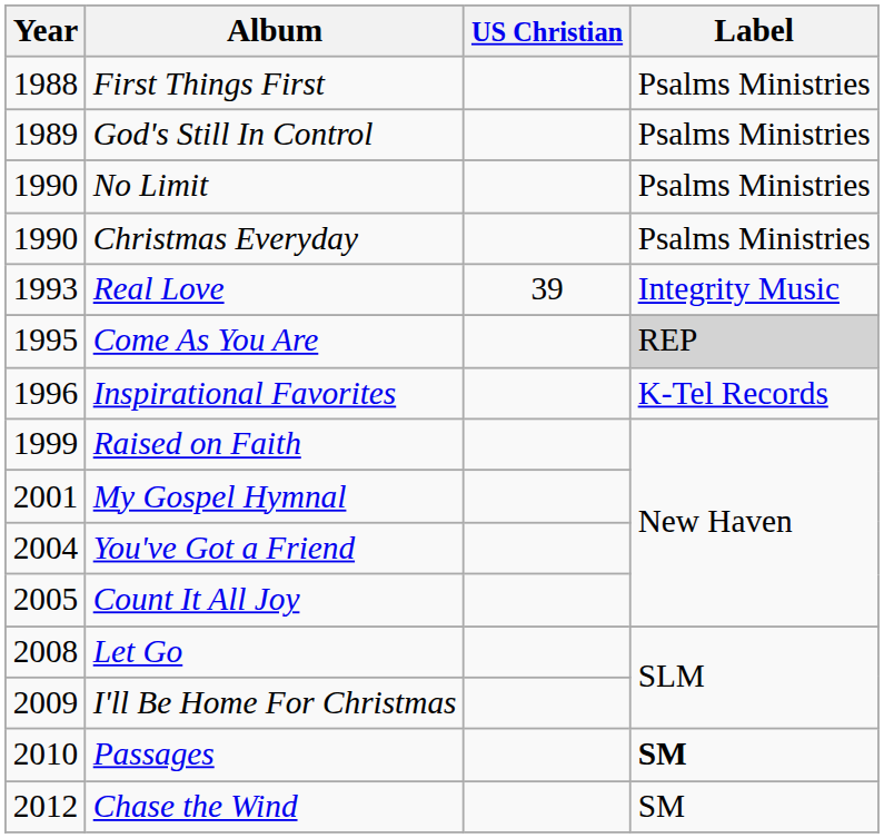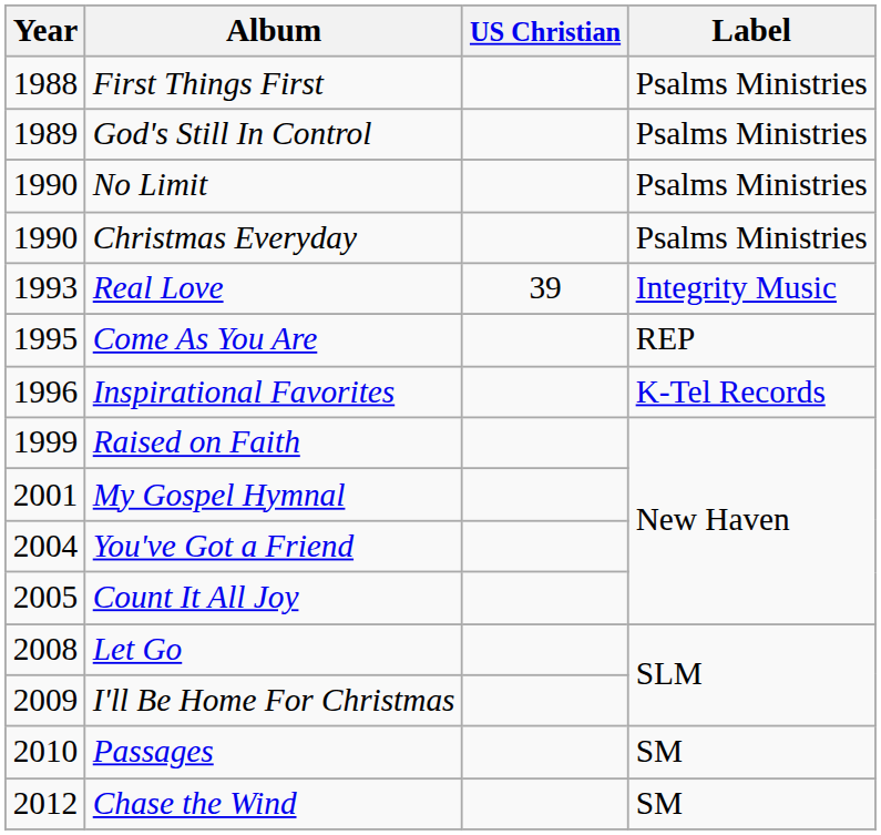Come As You Are | Label: lightgrey background -> no background
Passages | Label: bold -> normal
